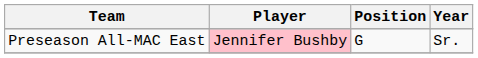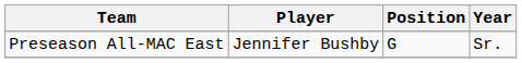row 2 | Player: pink background -> no background
